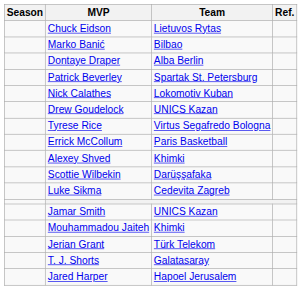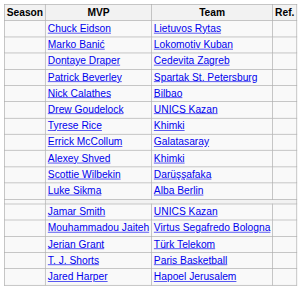Marko Banić | Team: Bilbao -> Lokomotiv Kuban
Dontaye Draper | Team: Alba Berlin -> Cedevita Zagreb
Nick Calathes | Team: Lokomotiv Kuban -> Bilbao
Tyrese Rice | Team: Virtus Segafredo Bologna -> Khimki
Errick McCollum | Team: Paris Basketball -> Galatasaray
Luke Sikma | Team: Cedevita Zagreb -> Alba Berlin
Mouhammadou Jaiteh | Team: Khimki -> Virtus Segafredo Bologna
T. J. Shorts | Team: Galatasaray -> Paris Basketball
